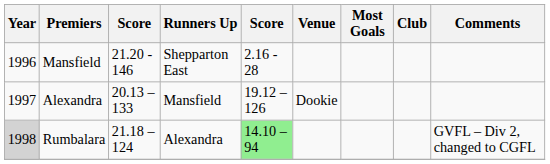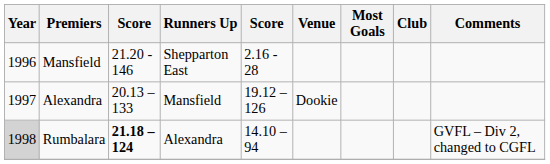Rumbalara | column 3: normal -> bold
Rumbalara | column 5: lightgreen background -> no background
